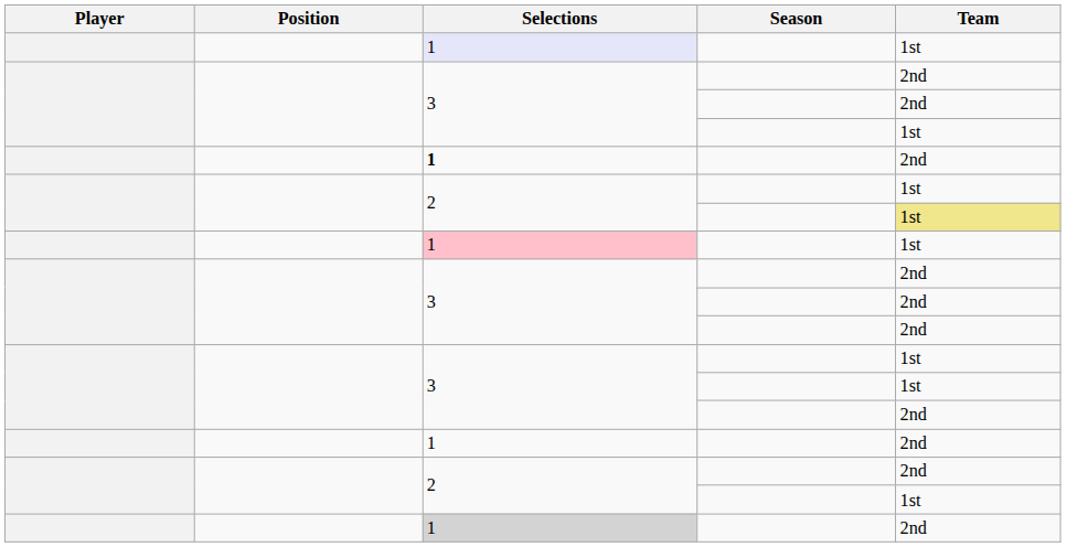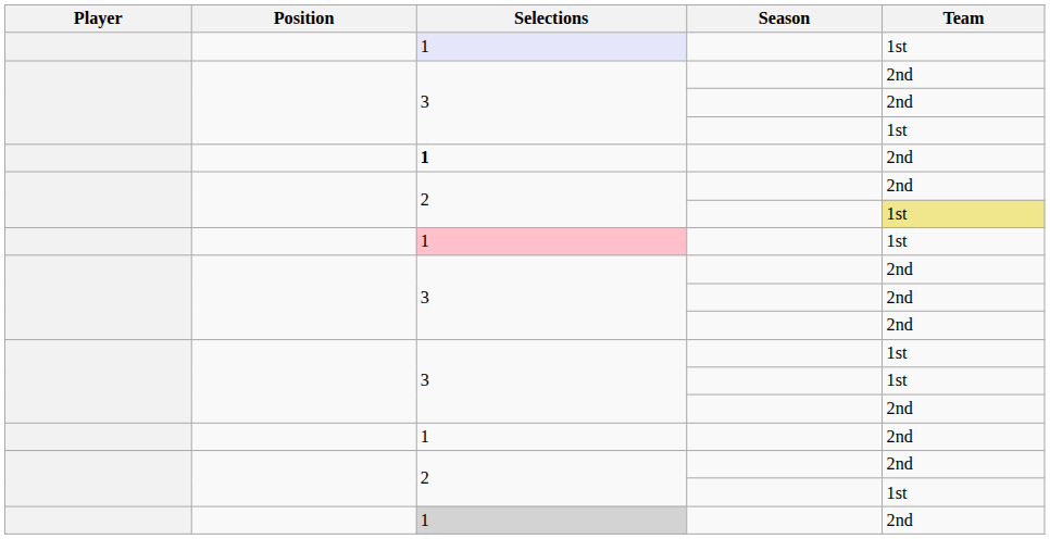row 7 | Team: 1st -> 2nd
